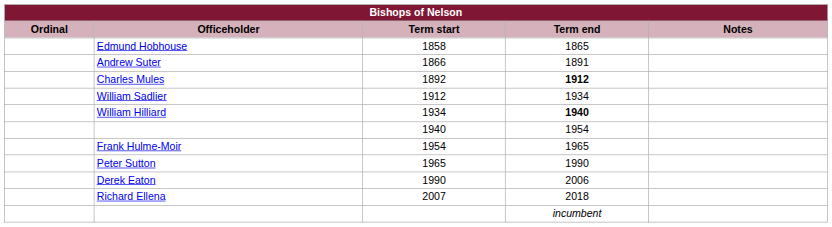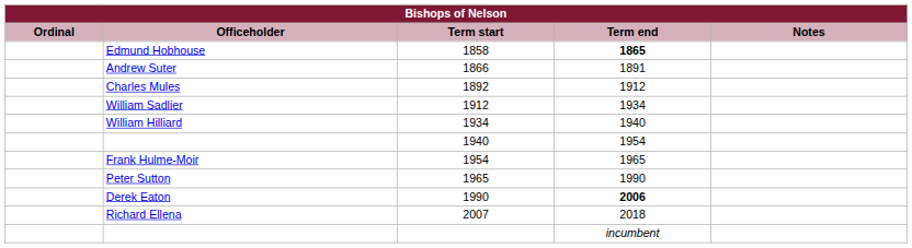Edmund Hobhouse | Term end: normal -> bold
Charles Mules | Term end: bold -> normal
William Hilliard | Term end: bold -> normal
Derek Eaton | Term end: normal -> bold
